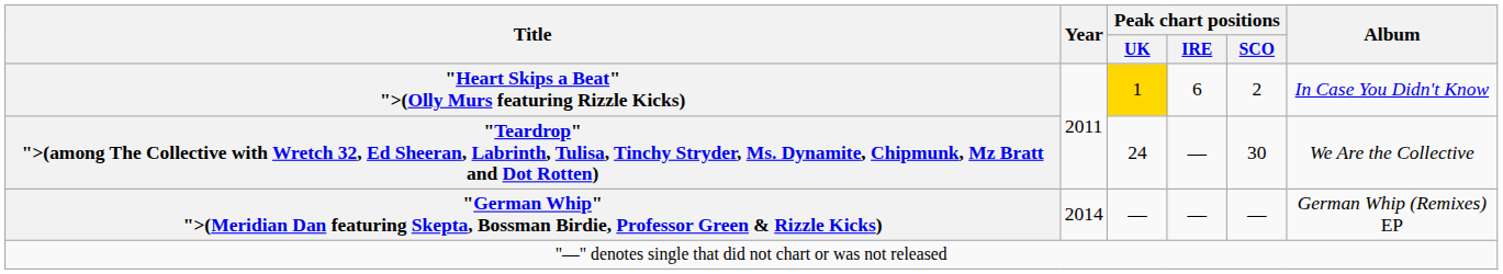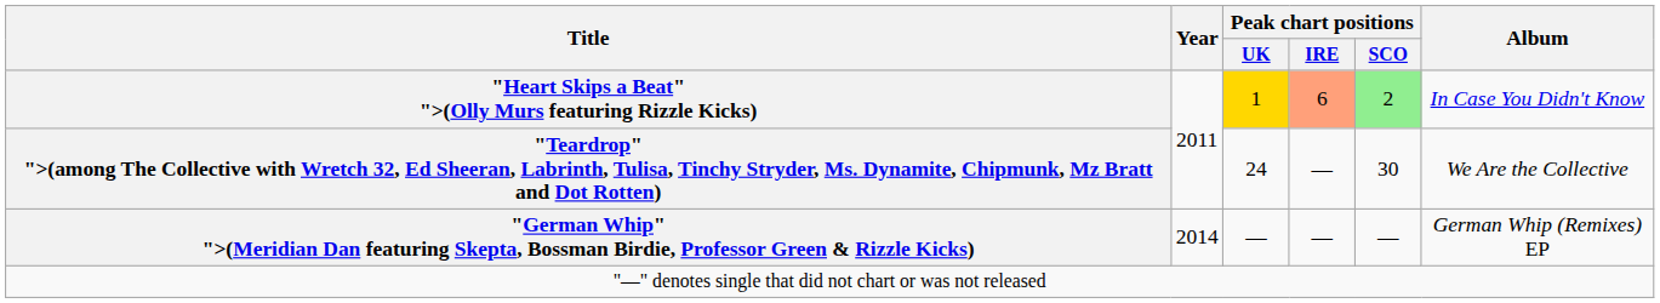"Heart Skips a Beat" ">(Olly Murs featuring Rizzle Kicks) | Peak chart positions / IRE: no background -> lightsalmon background
"Heart Skips a Beat" ">(Olly Murs featuring Rizzle Kicks) | Peak chart positions / SCO: no background -> lightgreen background
